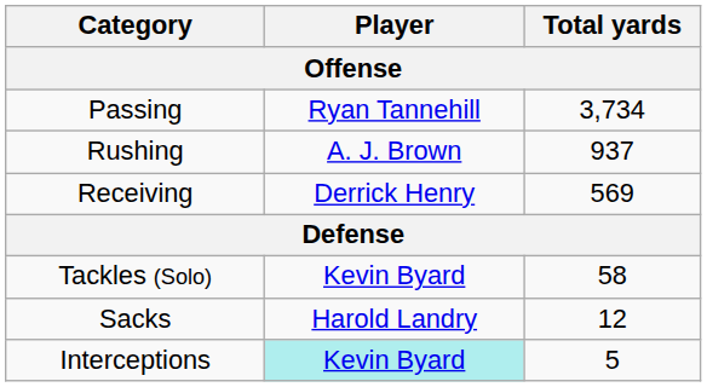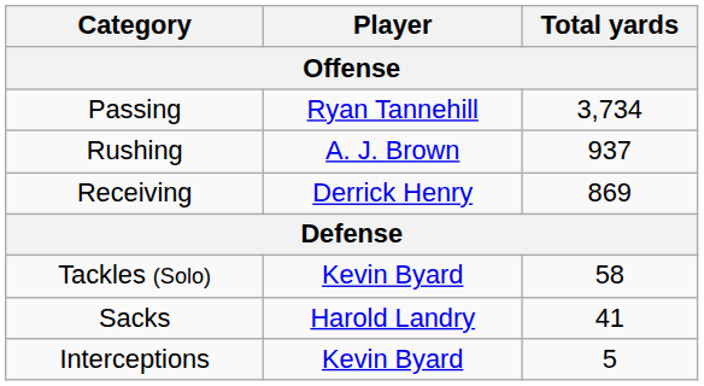Receiving | Total yards: 569 -> 869
Sacks | Total yards: 12 -> 41
Interceptions | Player: paleturquoise background -> no background
